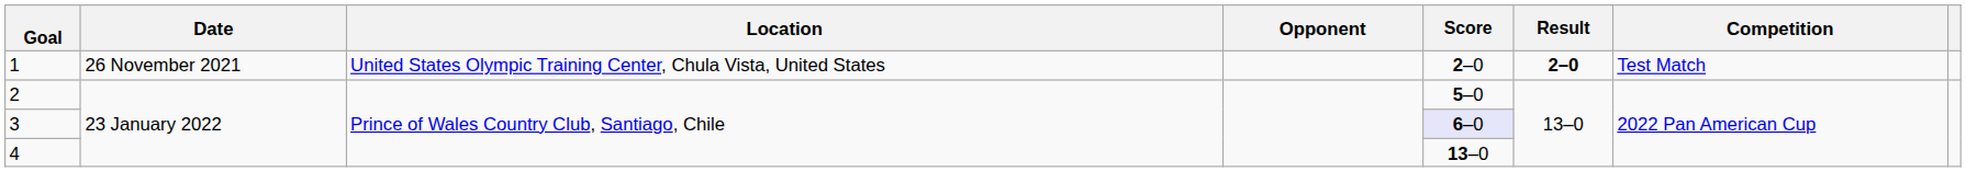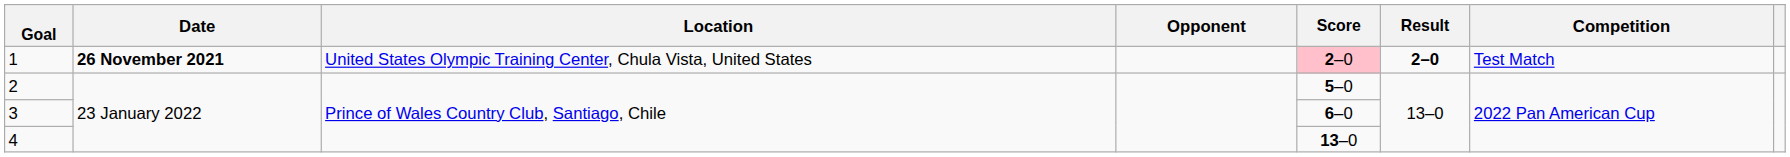1 | Date: normal -> bold
1 | Score: no background -> pink background
3 | Score: lavender background -> no background
